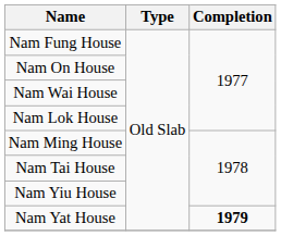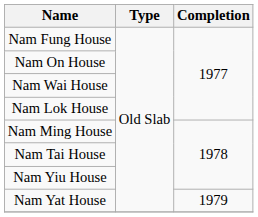Nam Yat House | Completion: bold -> normal
